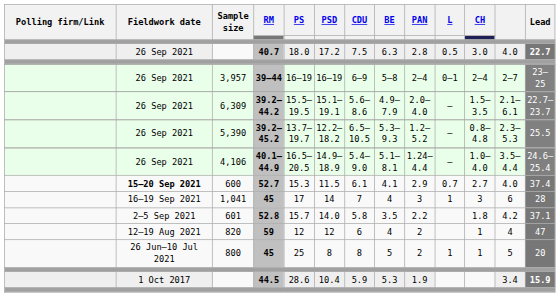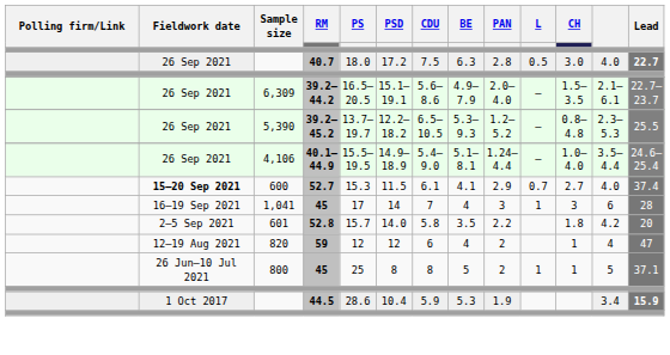- row: 26 Sep 2021 | 3,957 | 39–44 | 16–19 | 16–19 | 6–9 | 5–8 | 2–4 | 0–1 | 2–4 | 2–7 | 23– 25
39.2– 44.2 | PS: 15.5– 19.5 -> 16.5– 20.5
40.1– 44.9 | PS: 16.5– 20.5 -> 15.5– 19.5
52.8 | Lead: 37.1 -> 20
800 / 45 | Lead: 20 -> 37.1
